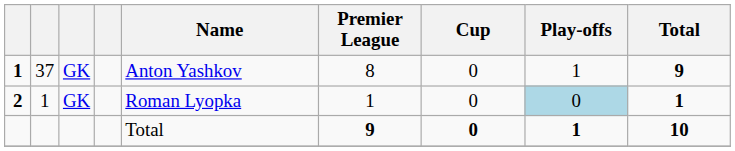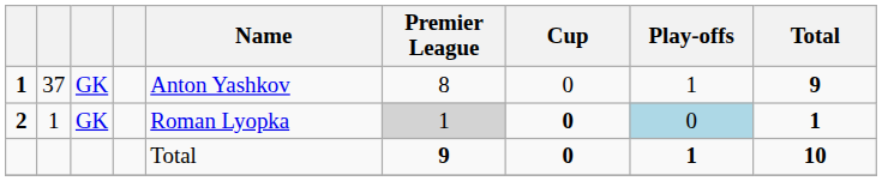2 | Premier League: no background -> lightgrey background
2 | Cup: normal -> bold
